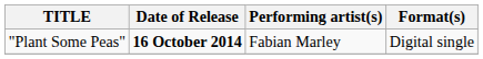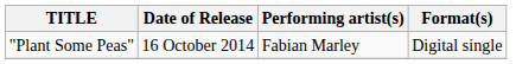"Plant Some Peas" | Date of Release: bold -> normal
